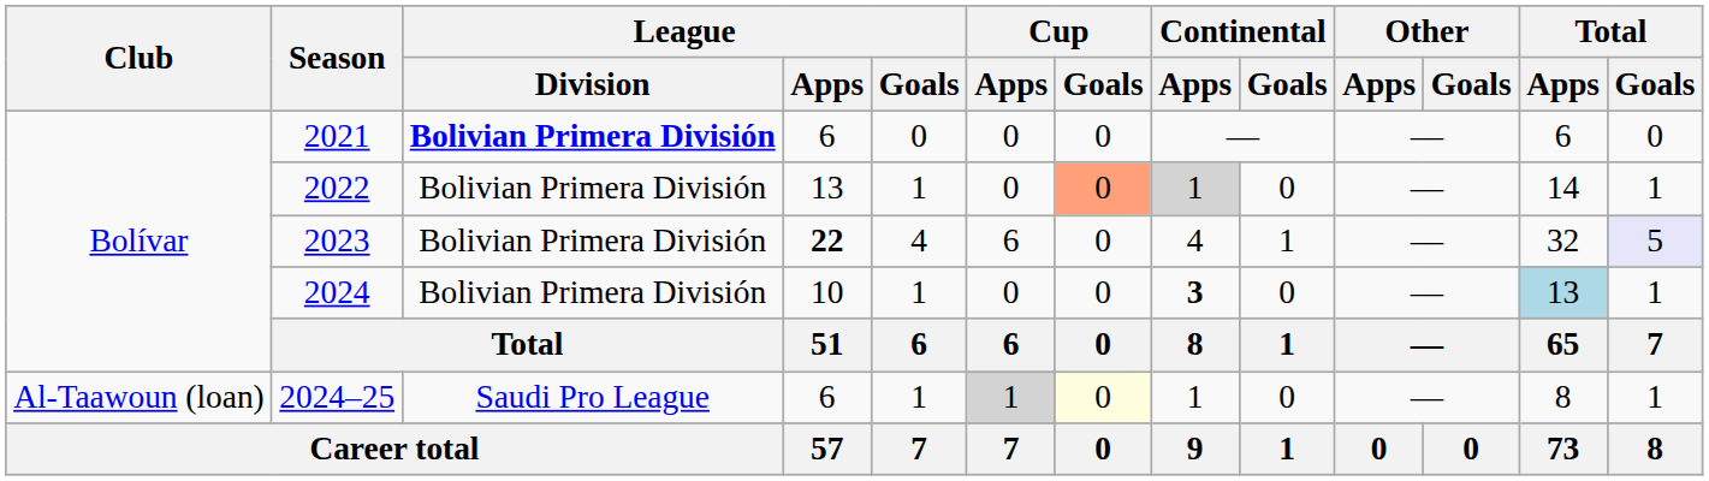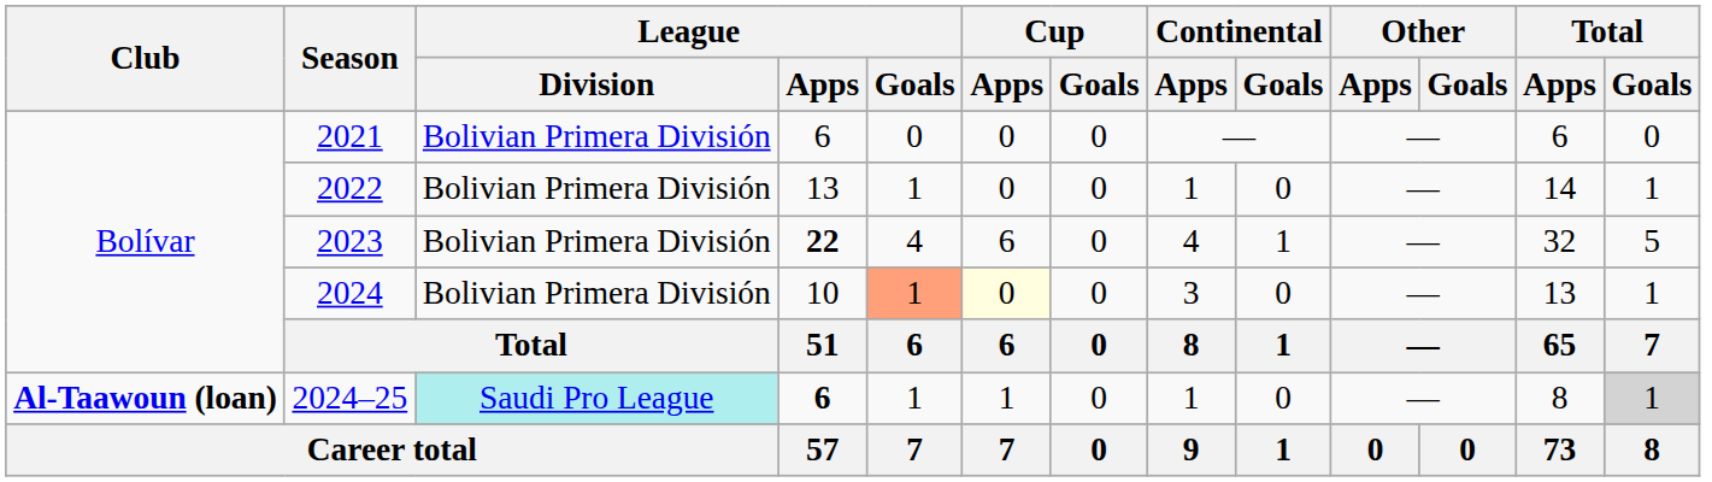2021 | League / Division: bold -> normal
2022 | Cup / Goals: lightsalmon background -> no background
2022 | Continental / Apps: lightgrey background -> no background
2023 | Total / Goals: lavender background -> no background
2024 | League / Goals: no background -> lightsalmon background
2024 | Cup / Apps: no background -> lightyellow background
2024 | Continental / Apps: bold -> normal
2024 | Total / Apps: lightblue background -> no background
2024–25 | Club: normal -> bold
2024–25 | League / Division: no background -> paleturquoise background
2024–25 | League / Apps: normal -> bold
2024–25 | Cup / Apps: lightgrey background -> no background
2024–25 | Cup / Goals: lightyellow background -> no background
2024–25 | Total / Goals: no background -> lightgrey background
